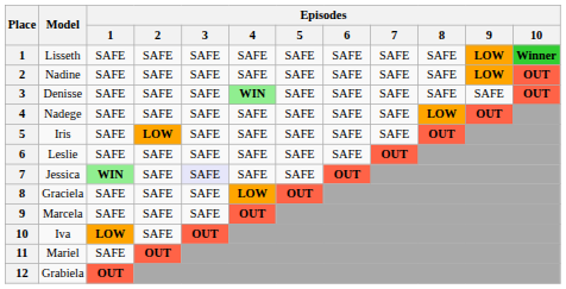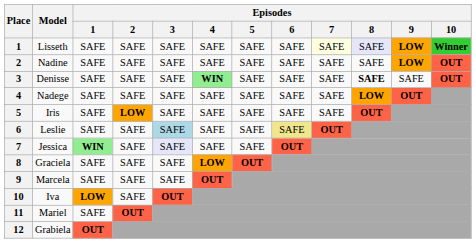Lisseth | Episodes / 7: no background -> lightyellow background
Lisseth | Episodes / 8: no background -> lavender background
Denisse | Episodes / 8: normal -> bold
Leslie | Episodes / 3: no background -> lightblue background
Leslie | Episodes / 6: no background -> khaki background
